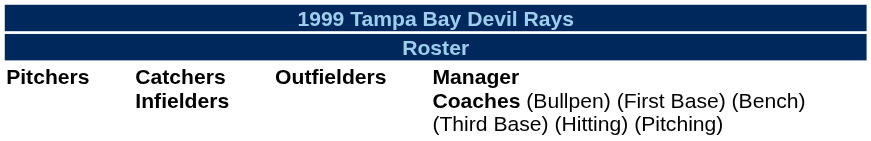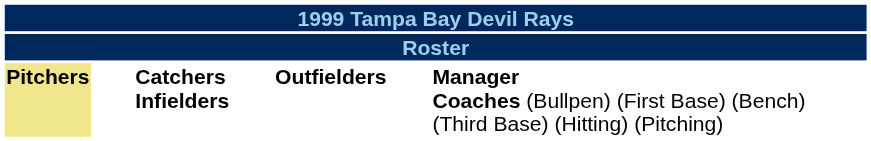Pitchers | column 1: no background -> khaki background
